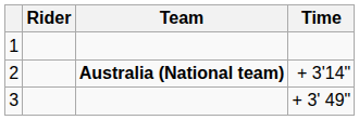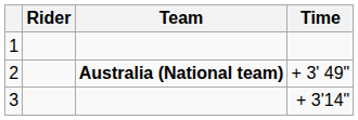2 | Time: + 3'14" -> + 3' 49"
3 | Time: + 3' 49" -> + 3'14"
